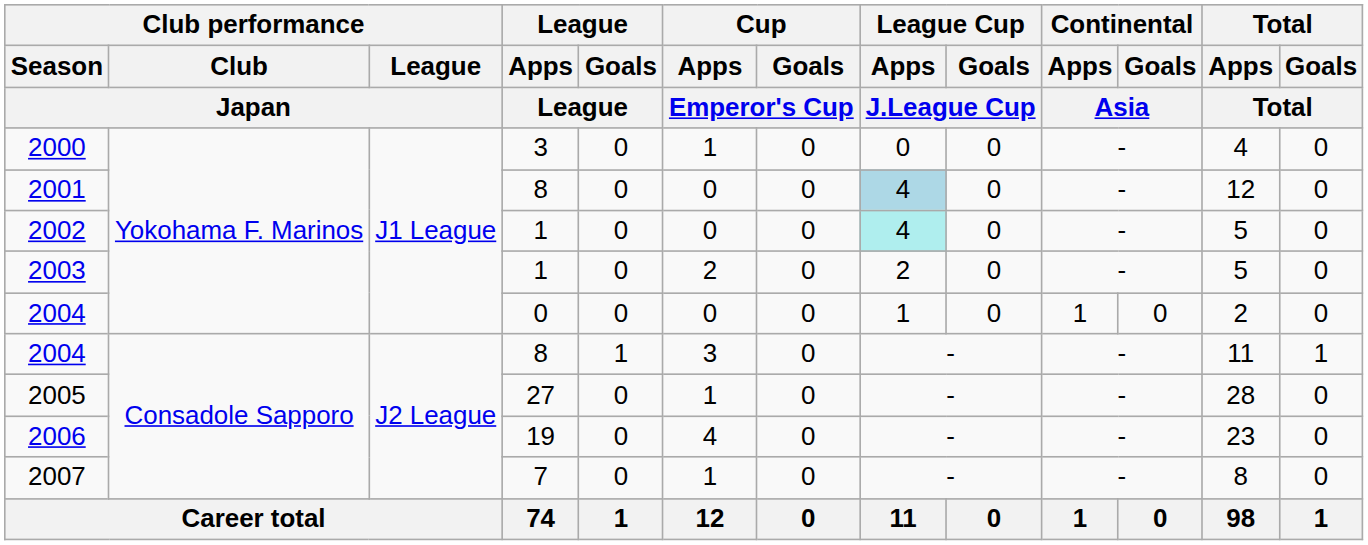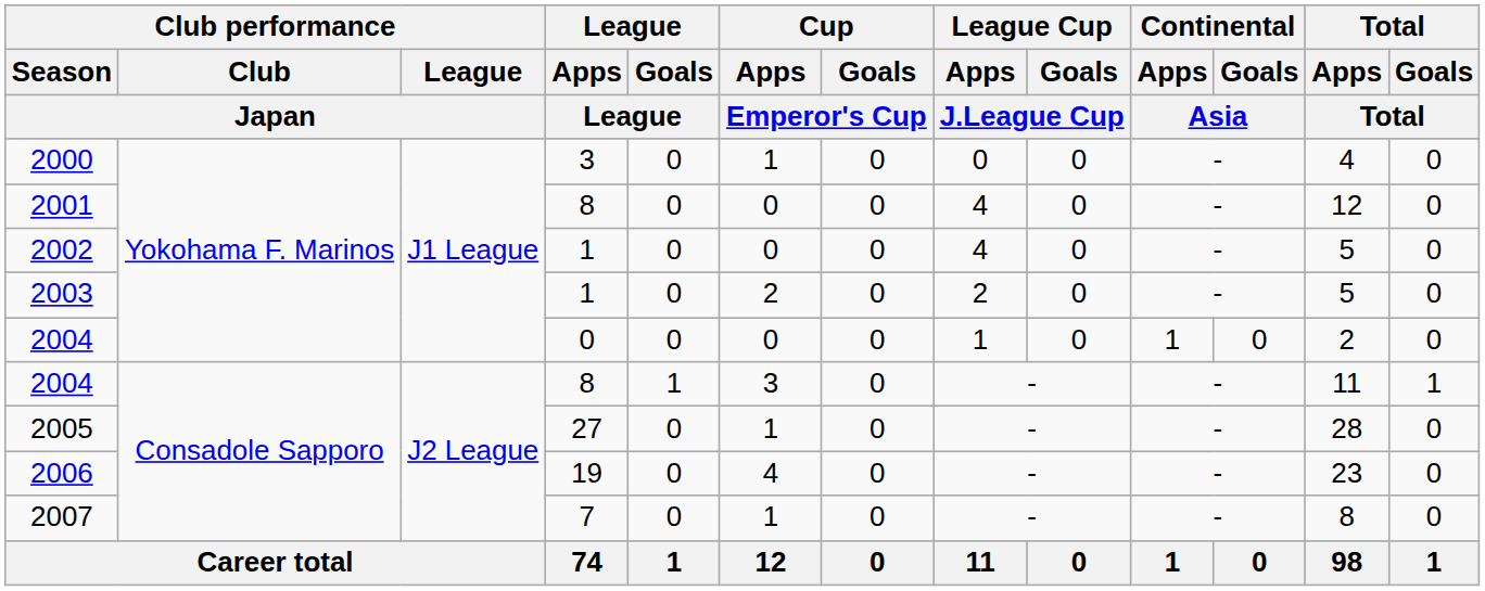2001 | League Cup / Apps / J.League Cup: lightblue background -> no background
2002 | League Cup / Apps / J.League Cup: paleturquoise background -> no background
